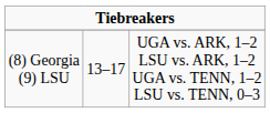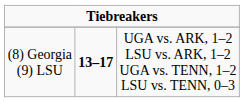(8) Georgia (9) LSU | column 2: normal -> bold
